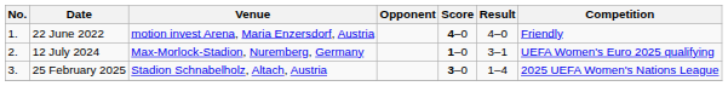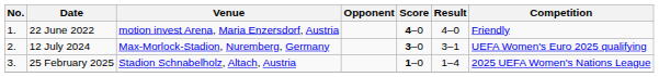12 July 2024 | Score: 1–0 -> 3–0
25 February 2025 | Score: 3–0 -> 1–0
